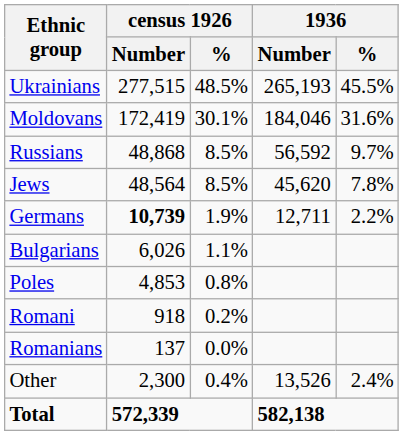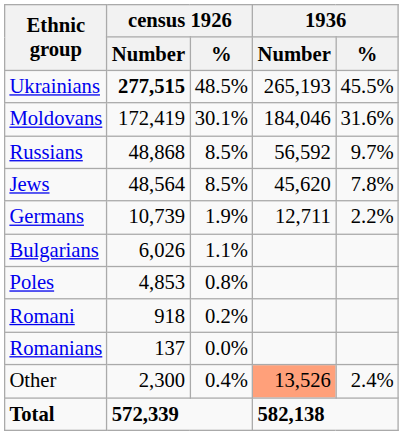Ukrainians | census 1926 / Number: normal -> bold
Germans | census 1926 / Number: bold -> normal
Other | 1936 / Number: no background -> lightsalmon background
